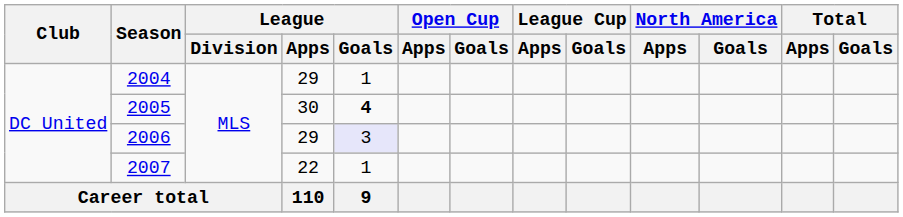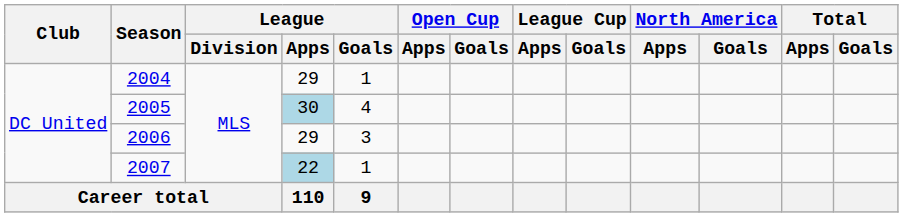2005 | League / Apps: no background -> lightblue background
2005 | League / Goals: bold -> normal
2006 | League / Goals: lavender background -> no background
2007 | League / Apps: no background -> lightblue background
